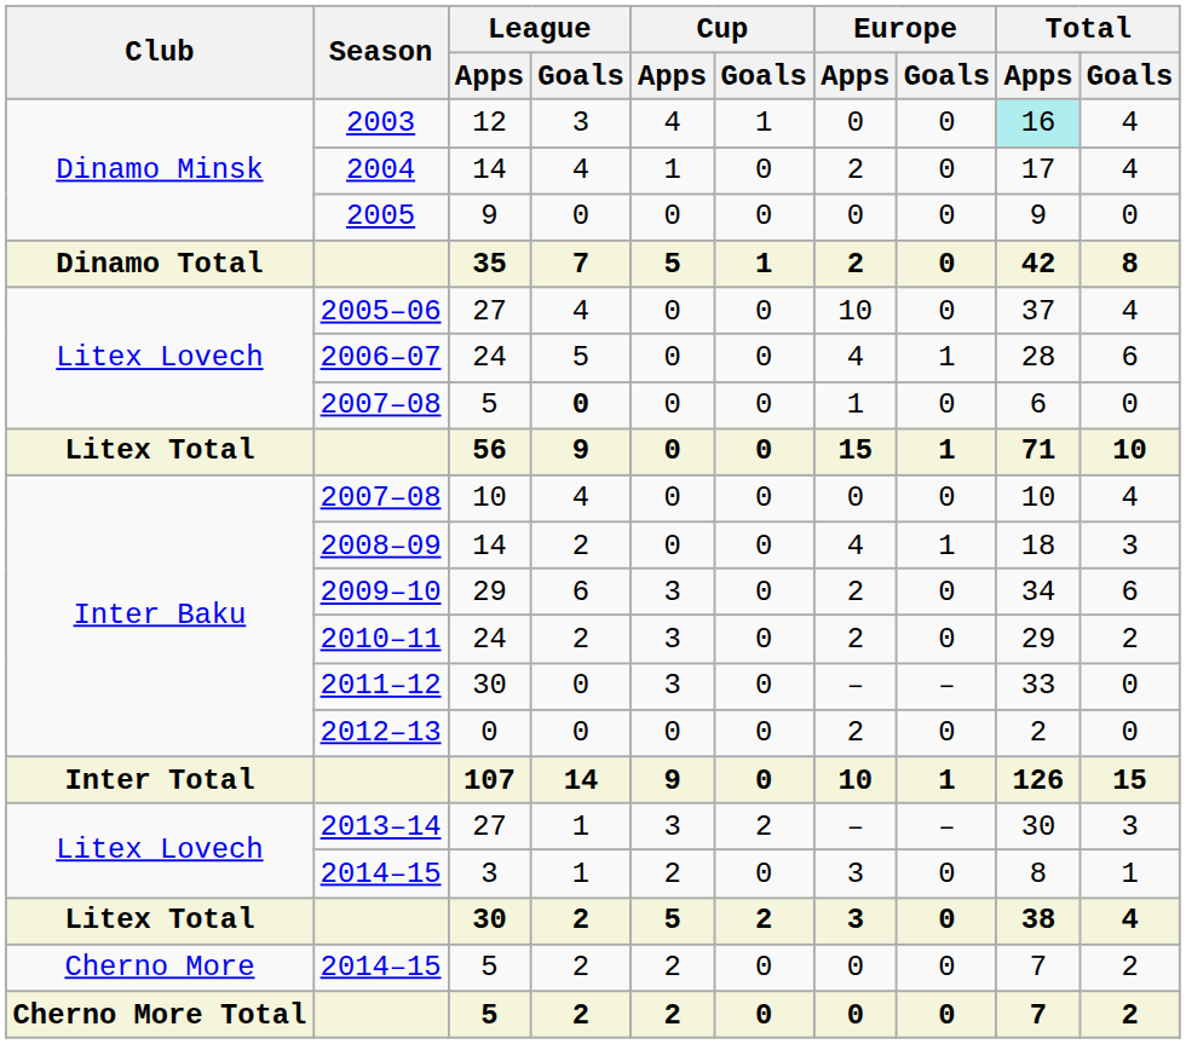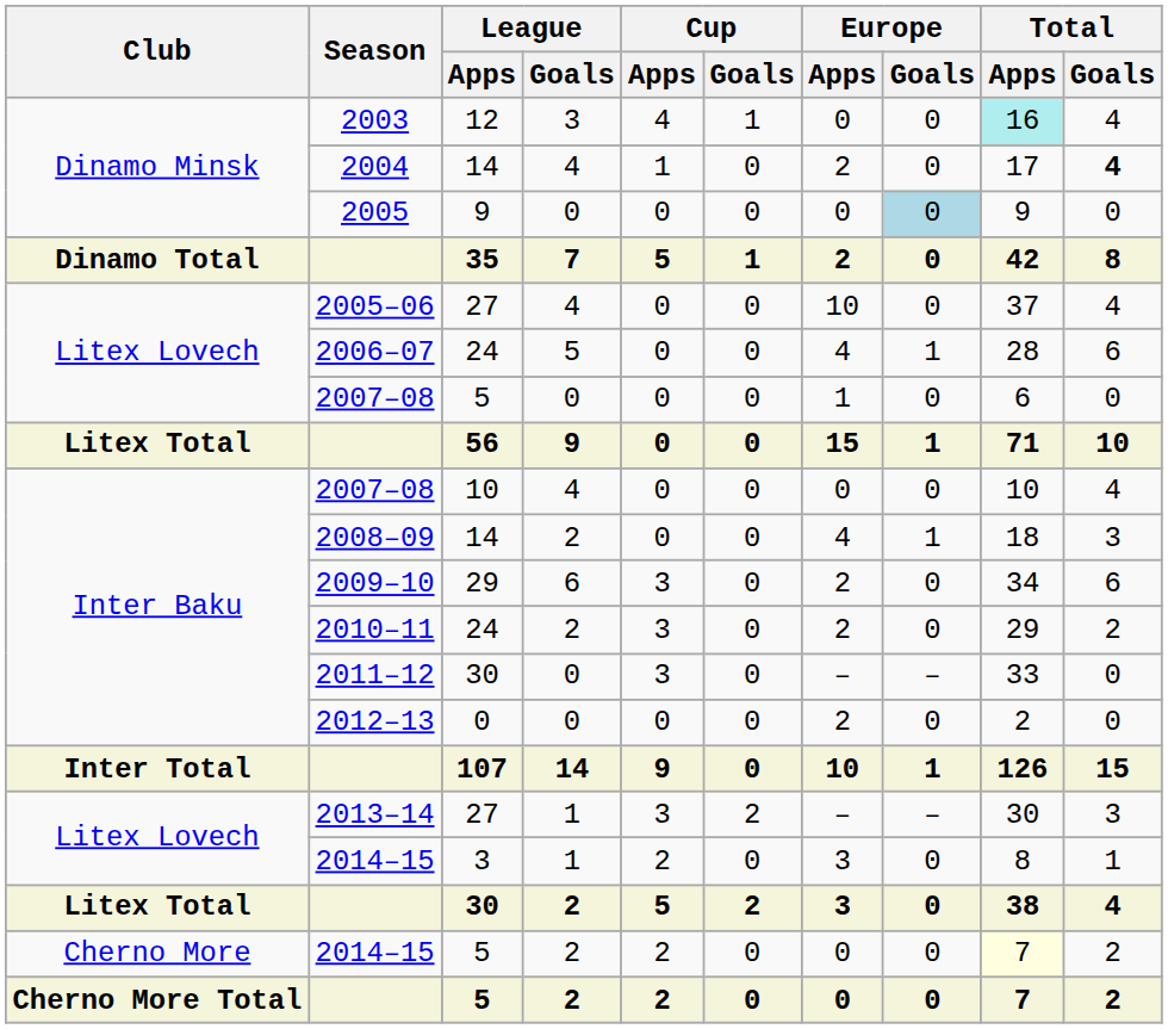2004 | Total / Goals: normal -> bold
2005 | Europe / Goals: no background -> lightblue background
2007–08 / 5 | League / Goals: bold -> normal
2014–15 / 5 | Total / Apps: no background -> lightyellow background
